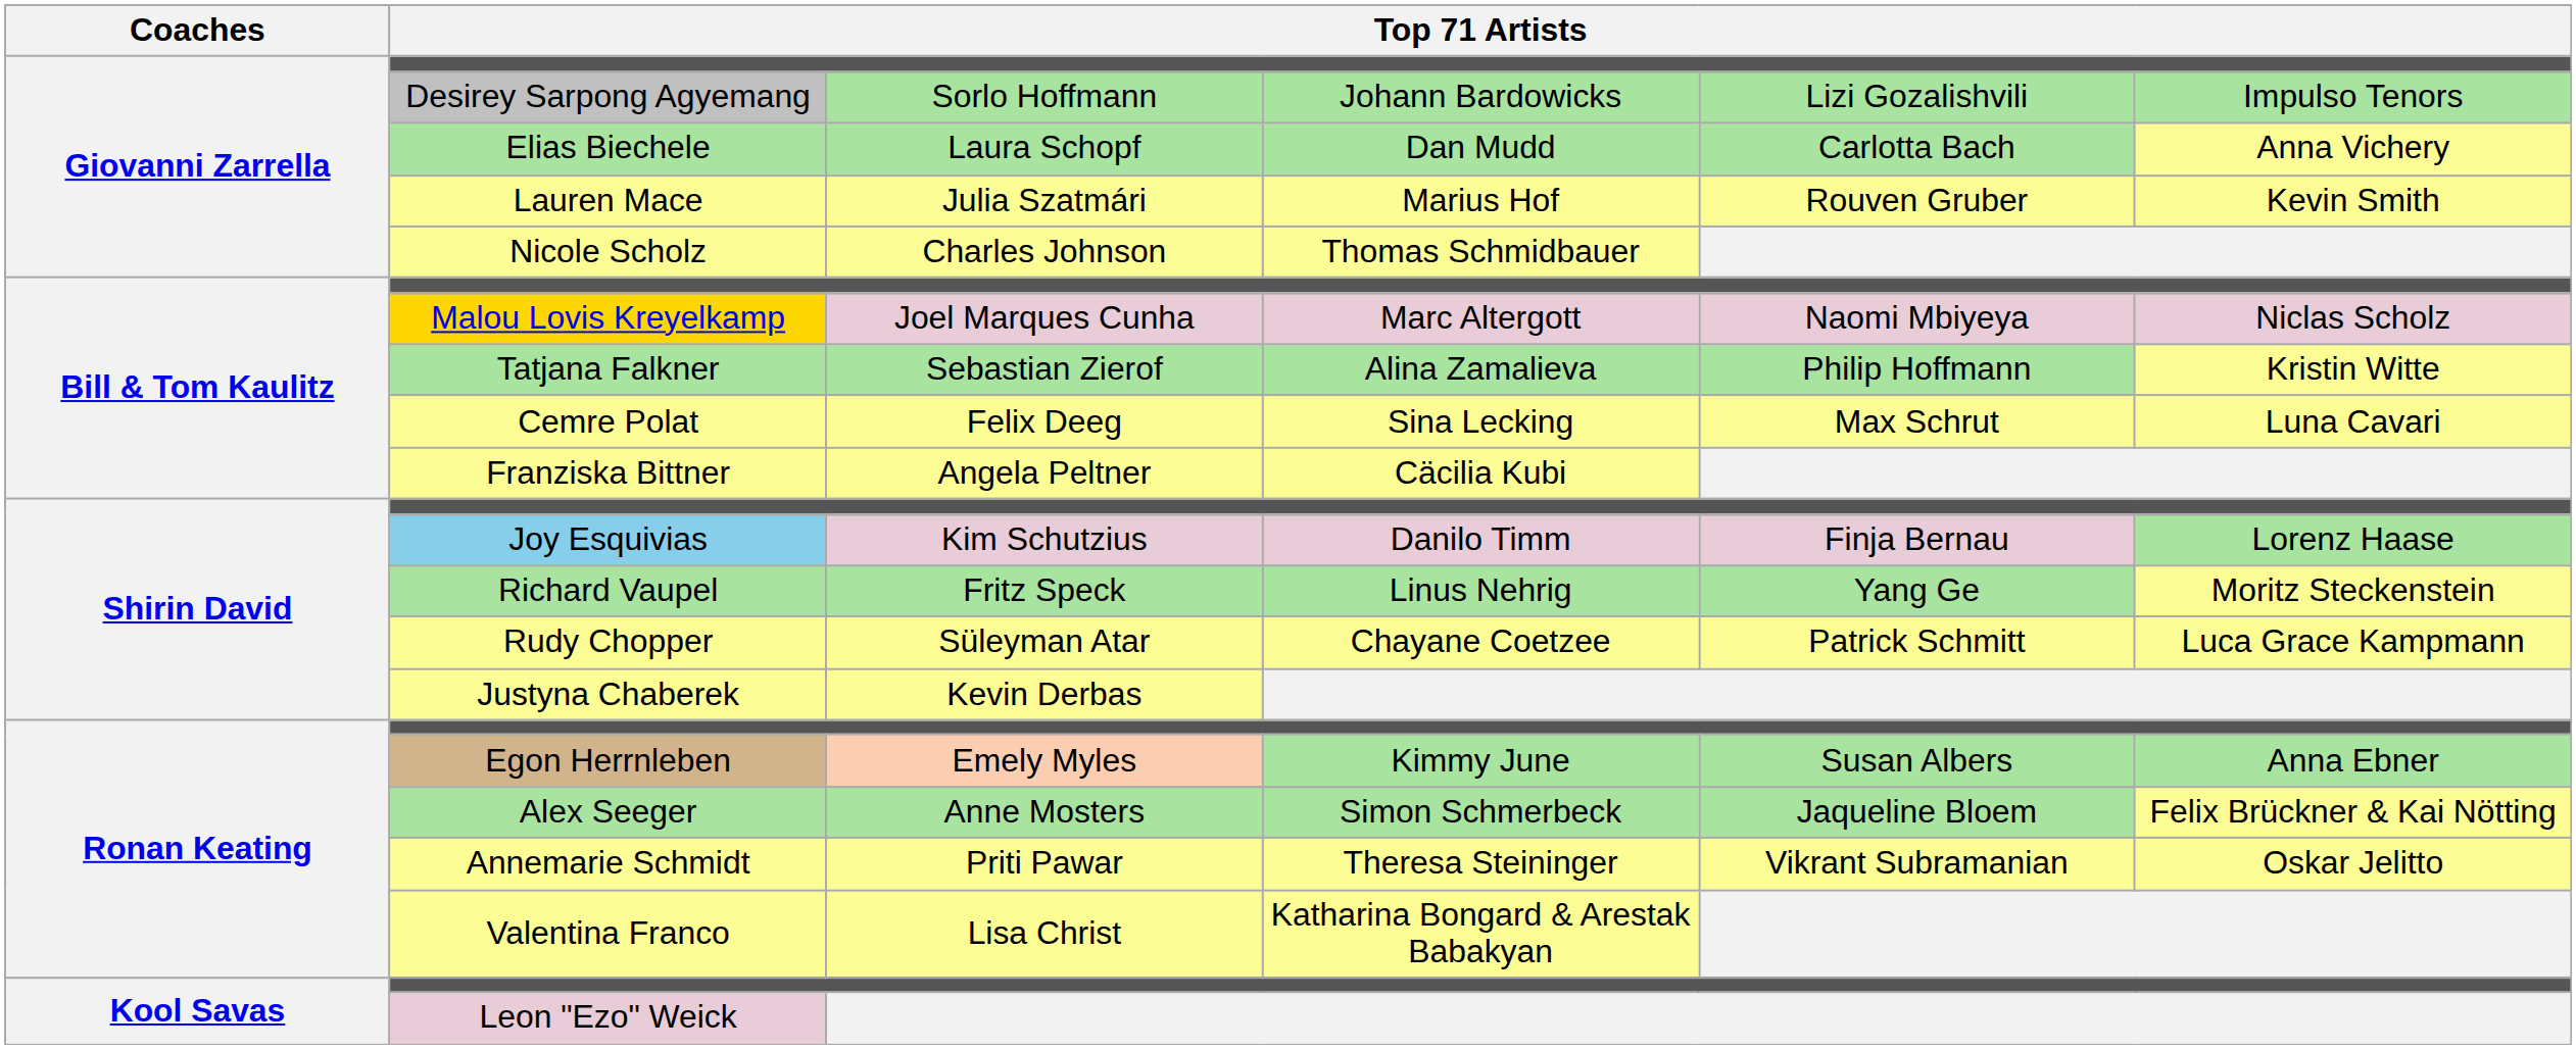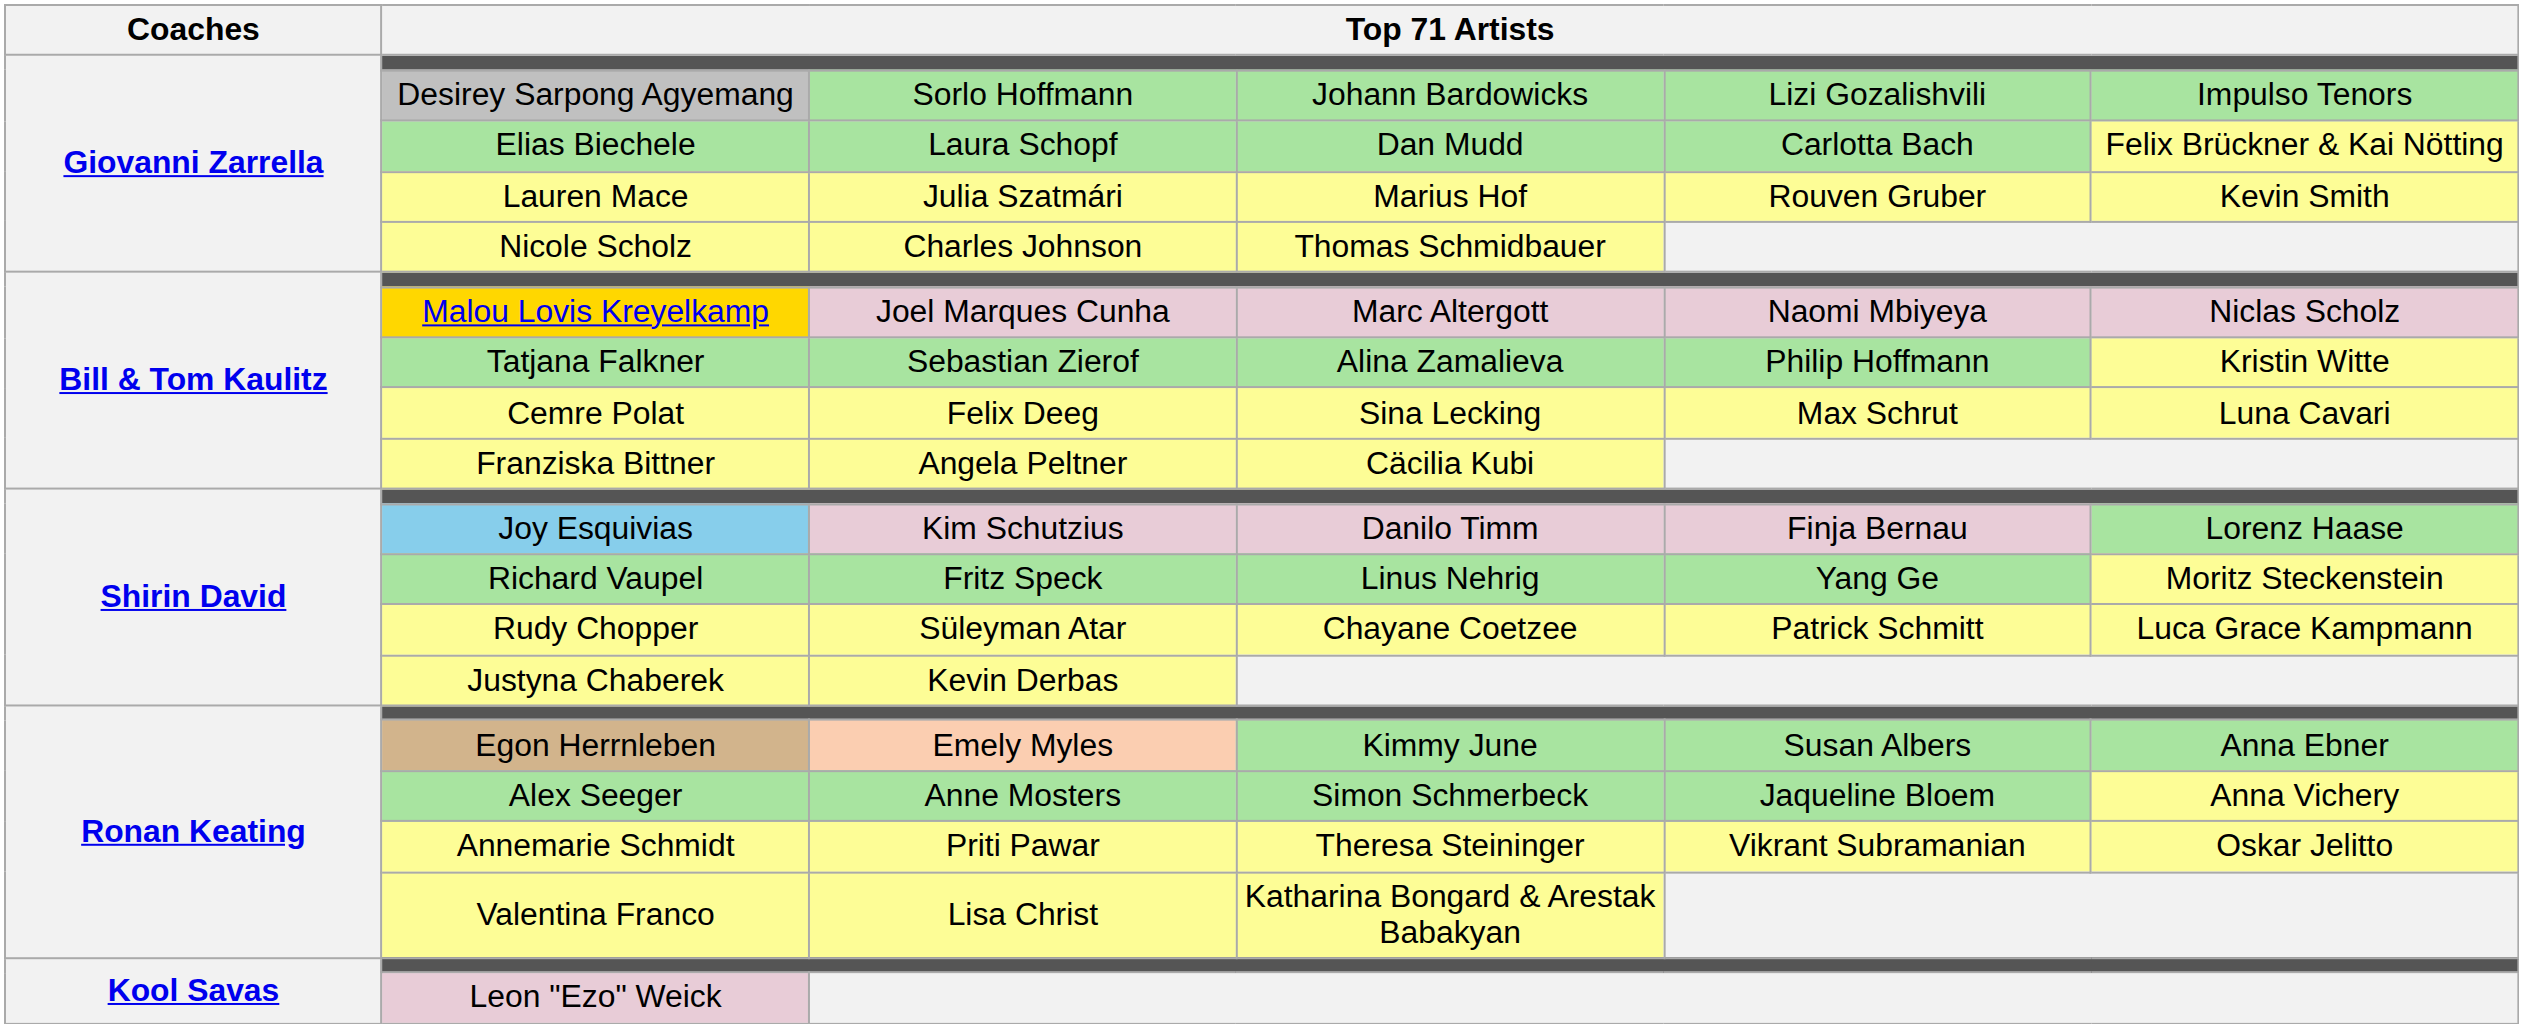Elias Biechele | column 6: Anna Vichery -> Felix Brückner & Kai Nötting
Alex Seeger | column 6: Felix Brückner & Kai Nötting -> Anna Vichery
